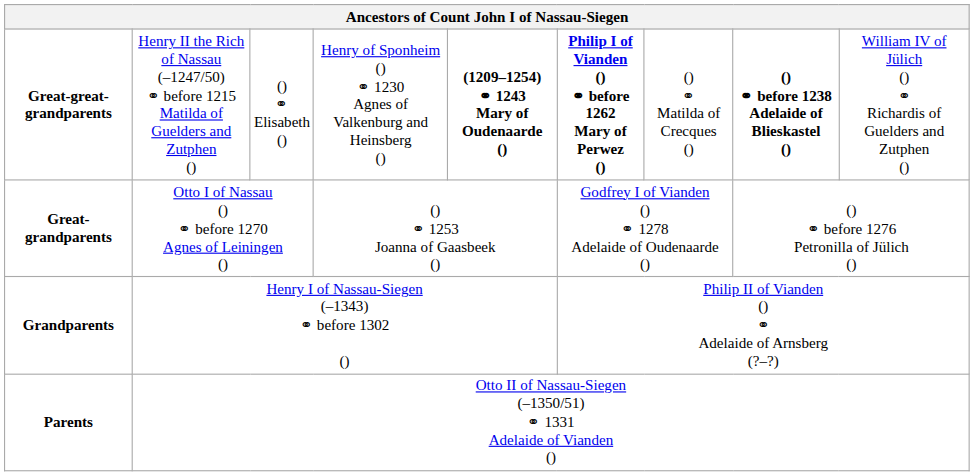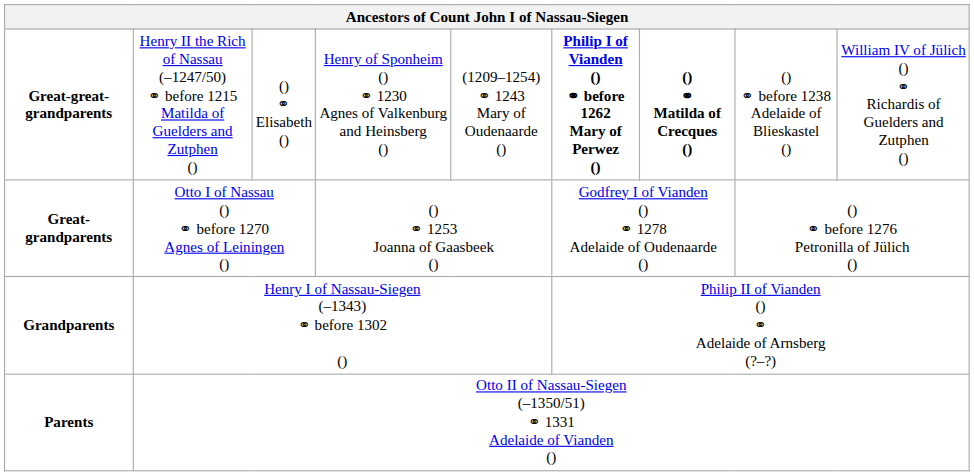Great-great-grandparents | column 5: bold -> normal
Great-great-grandparents | column 7: normal -> bold
Great-great-grandparents | column 8: bold -> normal
